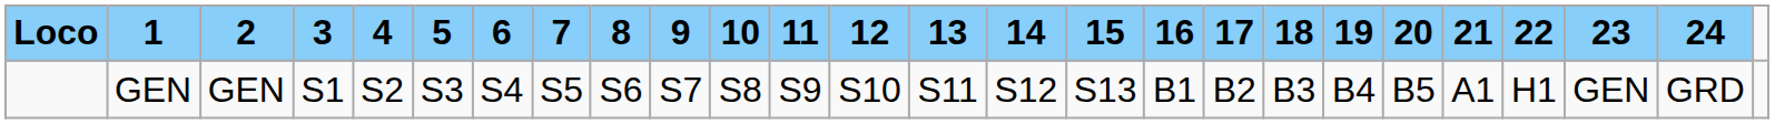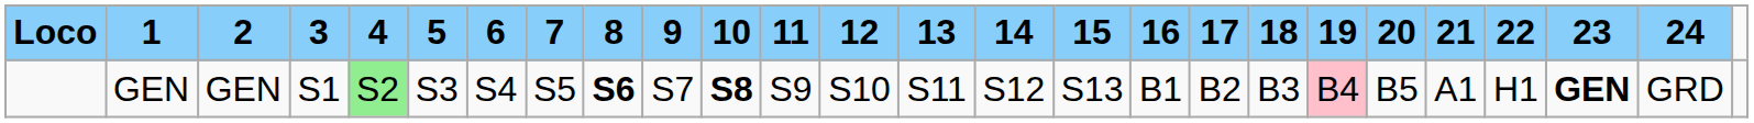row 2 | 4: no background -> lightgreen background
row 2 | 8: normal -> bold
row 2 | 10: normal -> bold
row 2 | 19: no background -> pink background
row 2 | 23: normal -> bold
